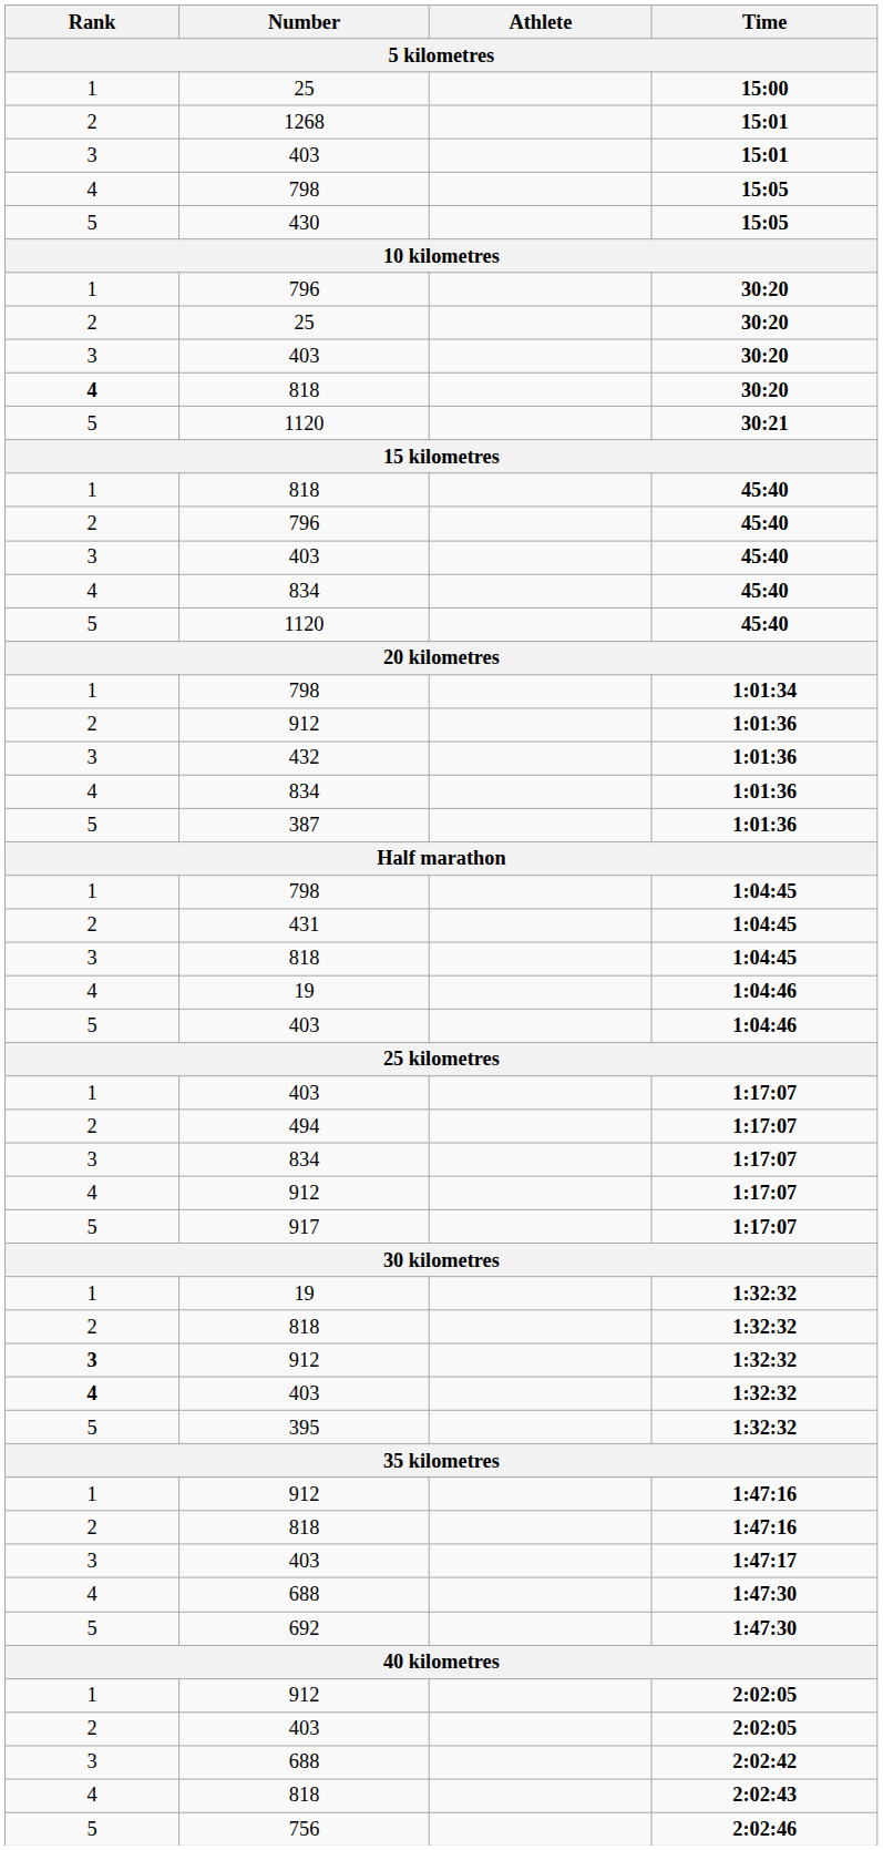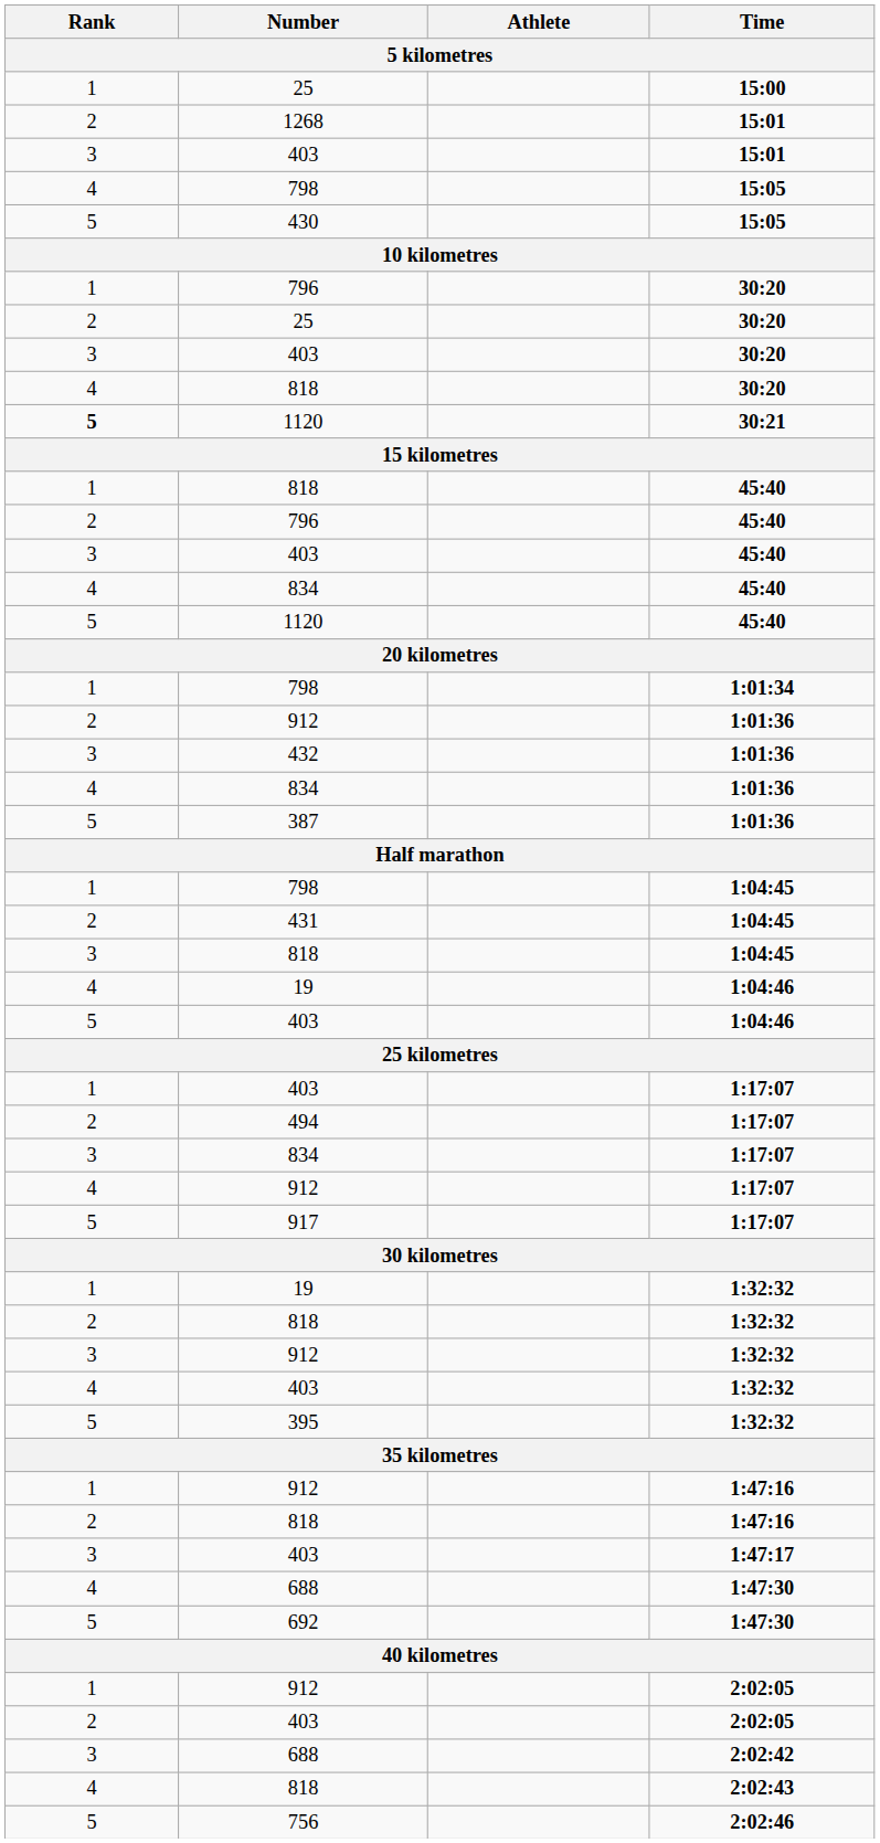818 / 30:20 | Rank: bold -> normal
1120 / 30:21 | Rank: normal -> bold
912 / 1:32:32 | Rank: bold -> normal
403 / 1:32:32 | Rank: bold -> normal
